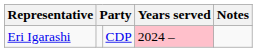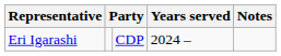Eri Igarashi | Years served: pink background -> no background
